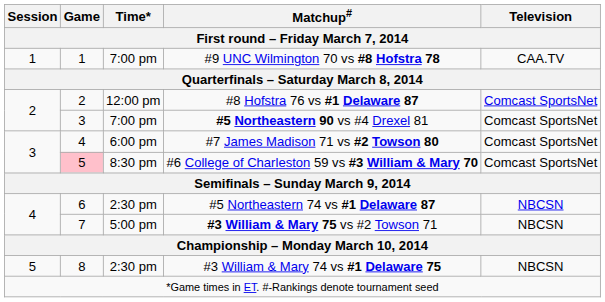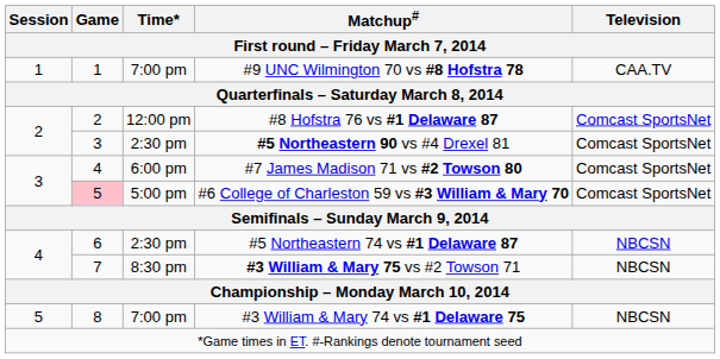#5 Northeastern 90 vs #4 Drexel 81 | Time*: 7:00 pm -> 2:30 pm
#6 College of Charleston 59 vs #3 William & Mary 70 | Time*: 8:30 pm -> 5:00 pm
#3 William & Mary 75 vs #2 Towson 71 | Time*: 5:00 pm -> 8:30 pm
#3 William & Mary 74 vs #1 Delaware 75 | Time*: 2:30 pm -> 7:00 pm
